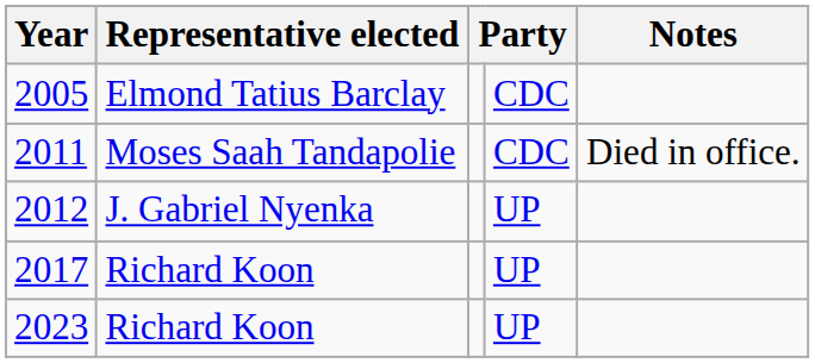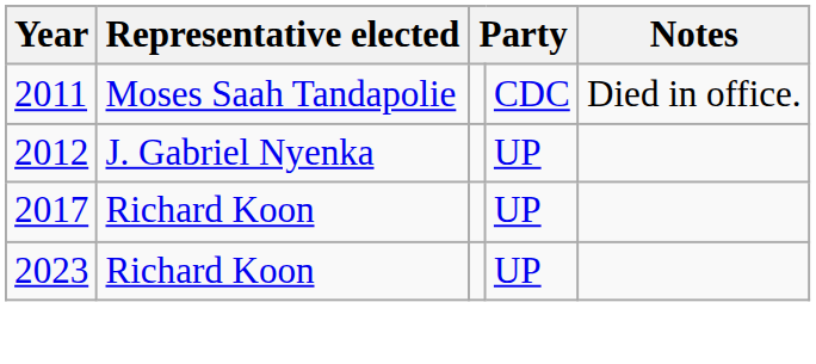- row: 2005 | Elmond Tatius Barclay | CDC
